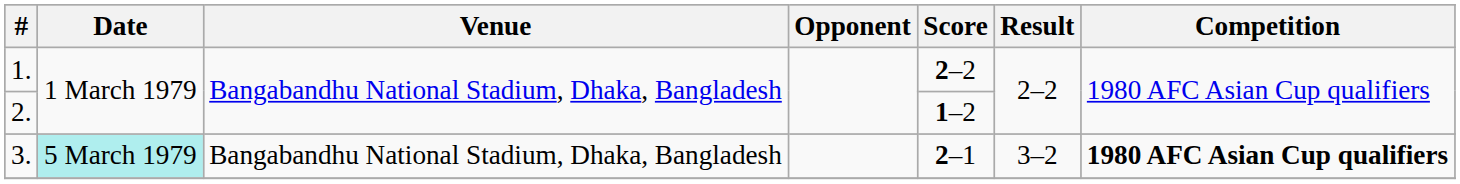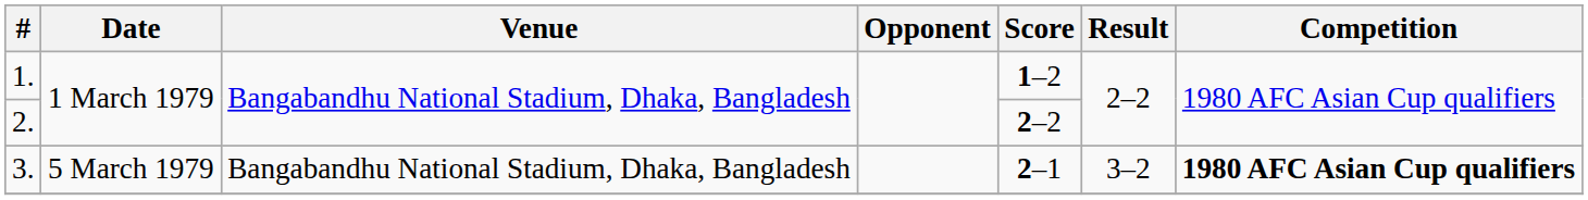1. | Score: 2–2 -> 1–2
2. | Score: 1–2 -> 2–2
3. | Date: paleturquoise background -> no background
